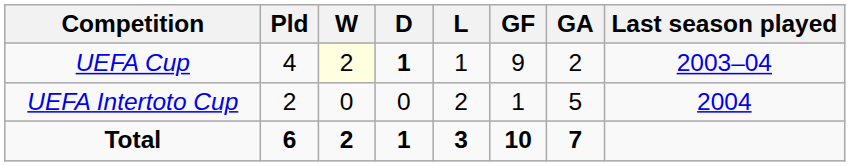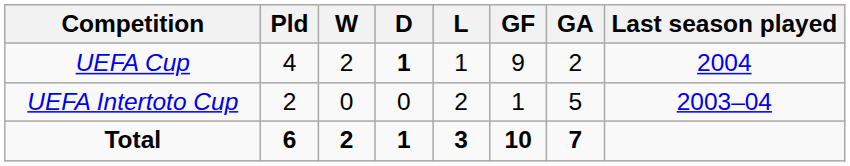UEFA Cup | W: lightyellow background -> no background
UEFA Cup | Last season played: 2003–04 -> 2004
UEFA Intertoto Cup | Last season played: 2004 -> 2003–04
